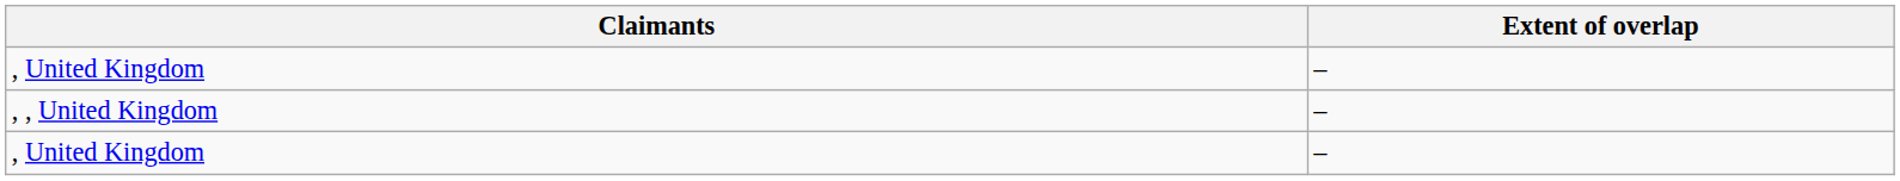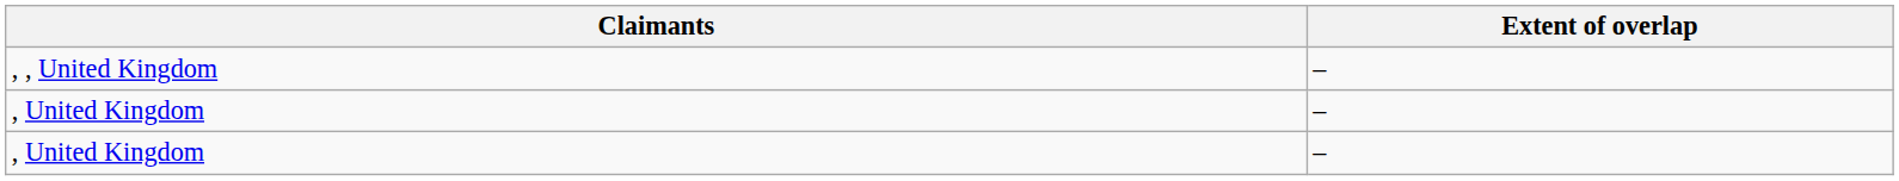row 2 | Claimants: , United Kingdom -> , , United Kingdom
row 3 | Claimants: , , United Kingdom -> , United Kingdom
